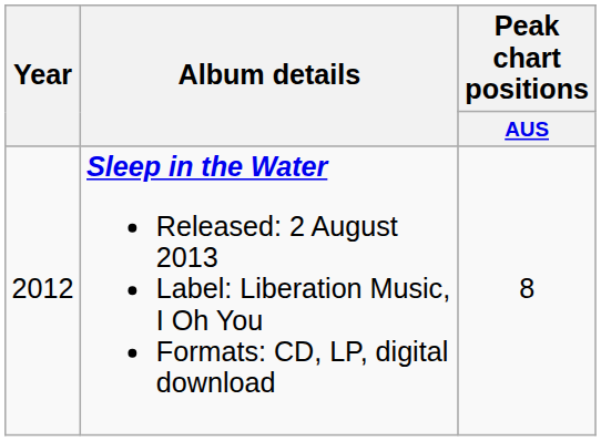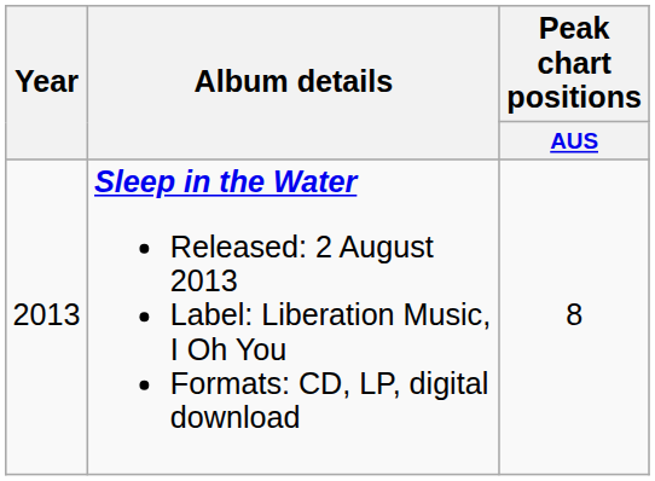row 3 | Year: 2012 -> 2013
